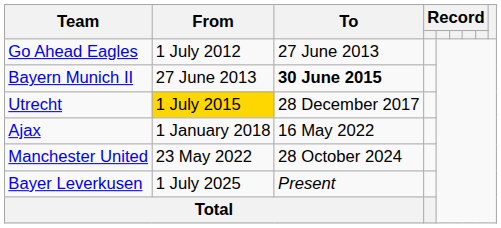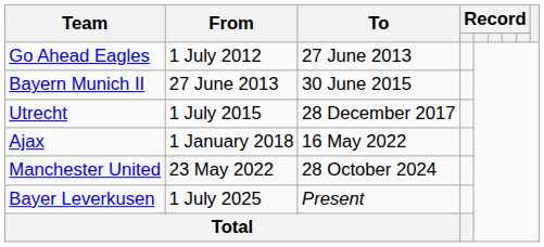Bayern Munich II | To: bold -> normal
Utrecht | From: gold background -> no background
